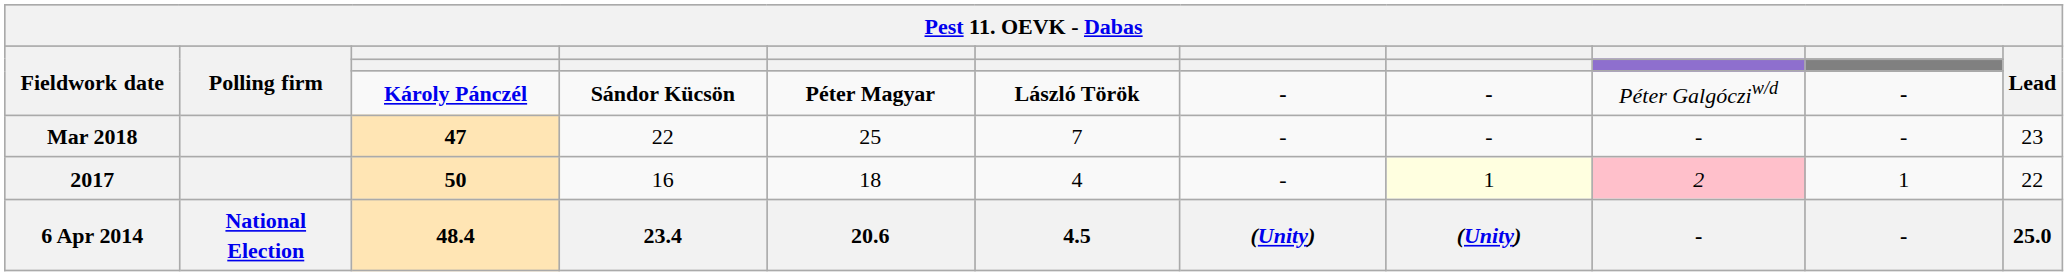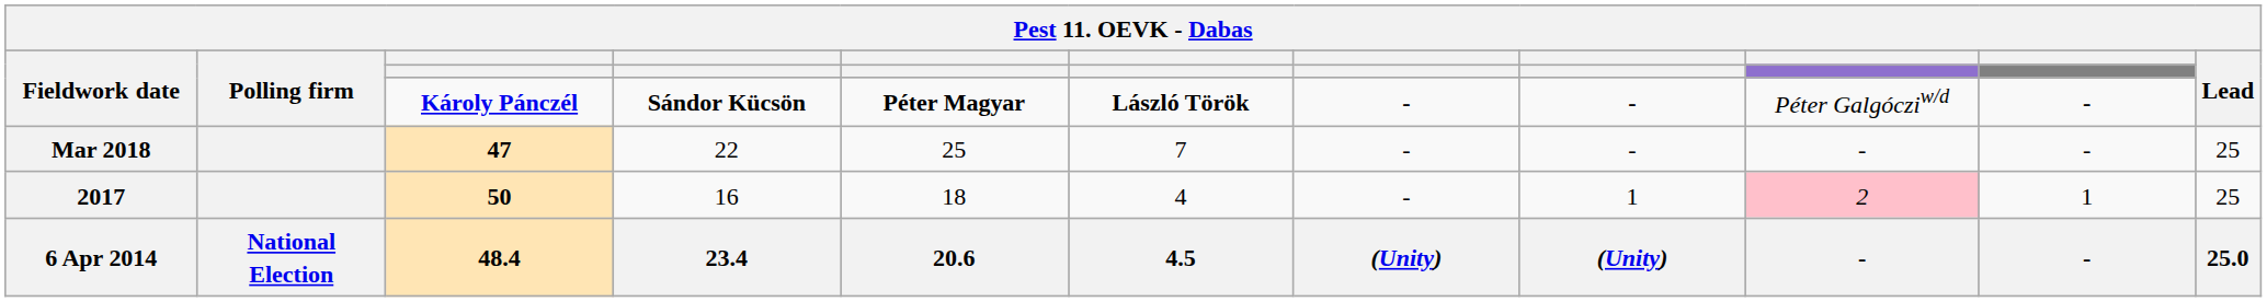Mar 2018 | Lead: 23 -> 25
2017 | column 8: lightyellow background -> no background
2017 | Lead: 22 -> 25
